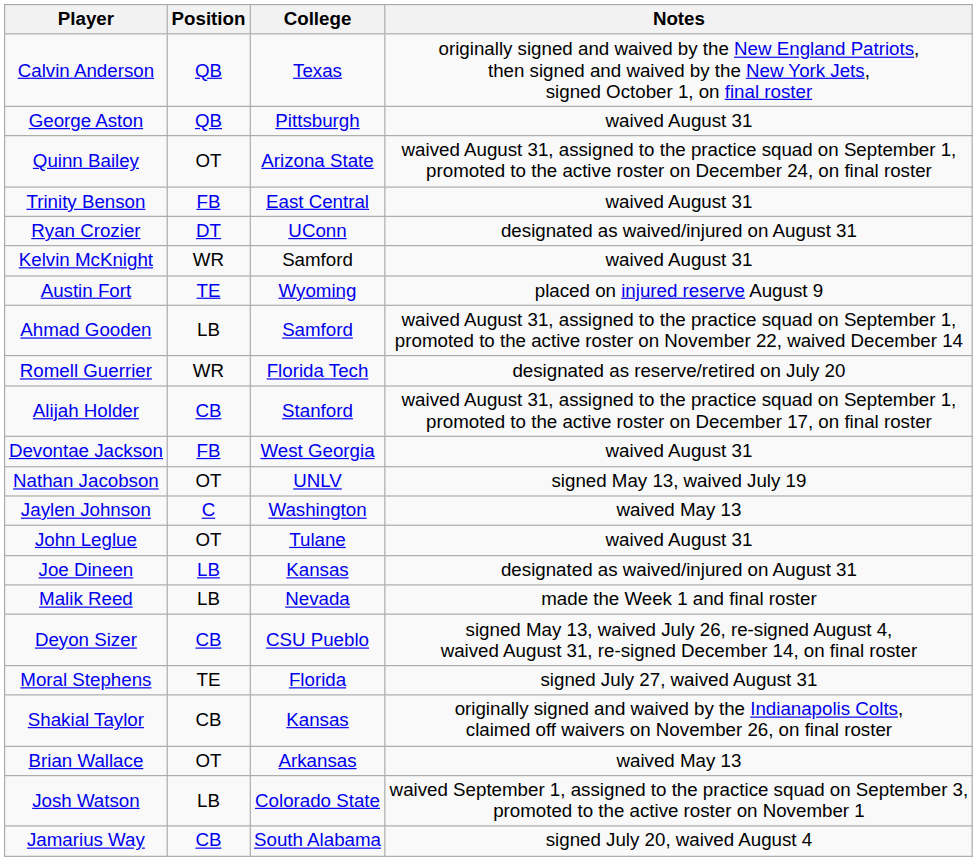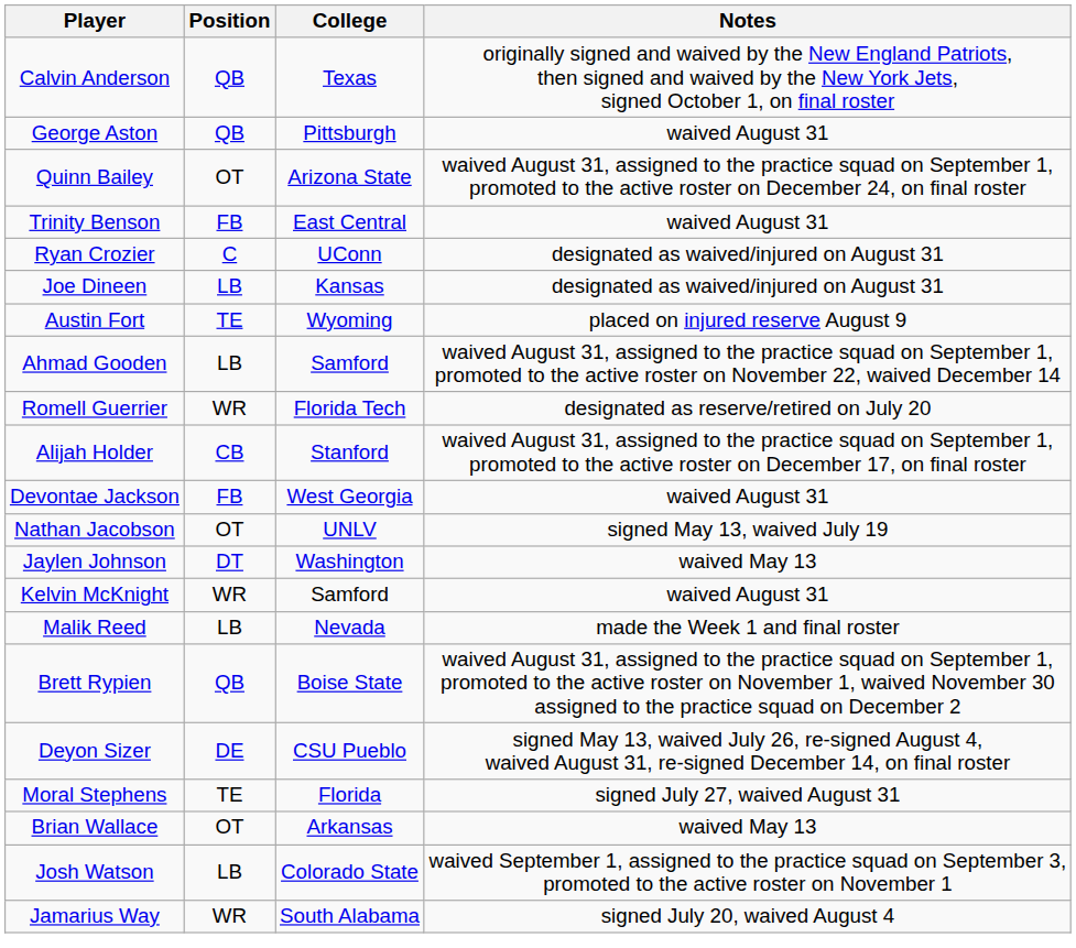Ryan Crozier | Position: DT -> C
rows swapped: Joe Dineen <-> Kelvin McKnight
Jaylen Johnson | Position: C -> DT
- row: John Leglue | OT | Tulane | waived August 31
+ row: Brett Rypien | QB | Boise State | waived August 31, assigned to the practice squad on September 1, promoted to the active roster on November 1, waived November 30 assigned to the practice squad on December 2
Deyon Sizer | Position: CB -> DE
- row: Shakial Taylor | CB | Kansas | originally signed and waived by the Indianapolis Colts, claimed off waivers on November 26, on final roster
Jamarius Way | Position: CB -> WR
